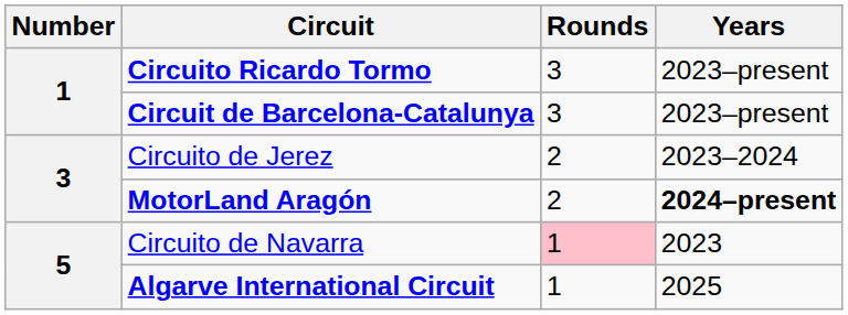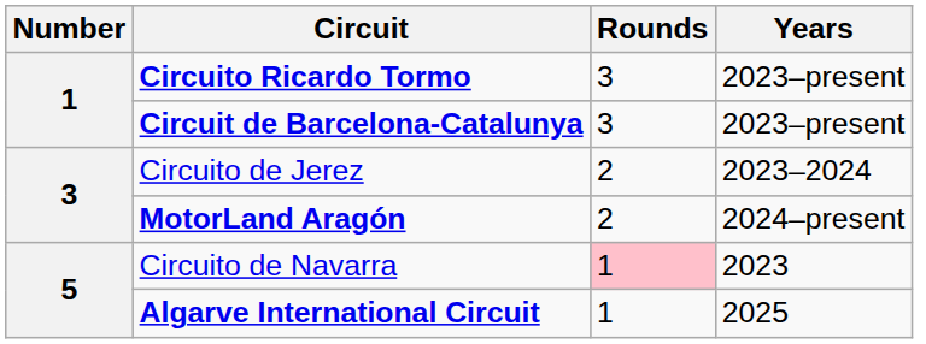MotorLand Aragón | Years: bold -> normal
